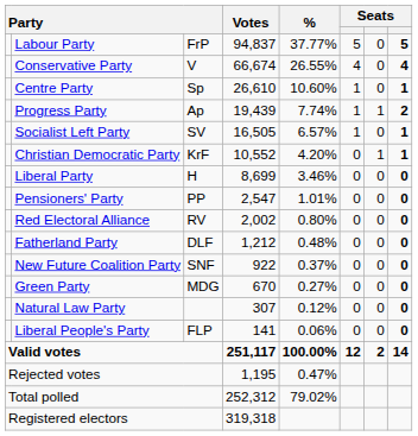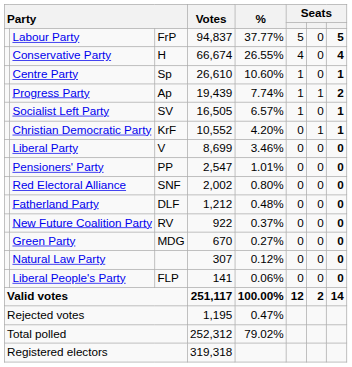Conservative Party | column 3: V -> H
Liberal Party | column 3: H -> V
Red Electoral Alliance | column 3: RV -> SNF
New Future Coalition Party | column 3: SNF -> RV
